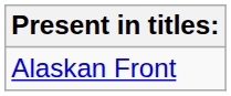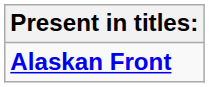row 2 | column 1: normal -> bold
